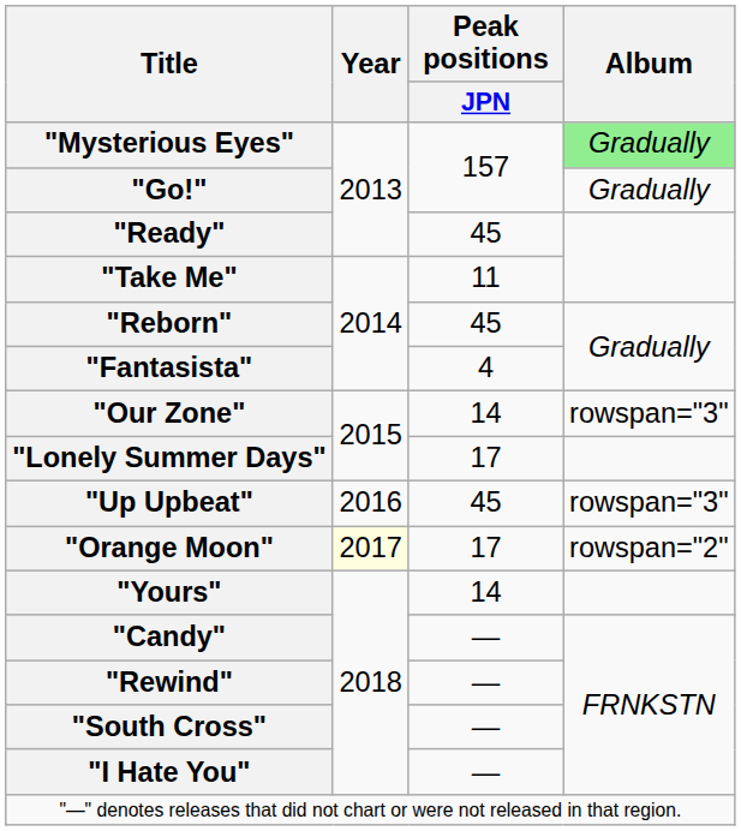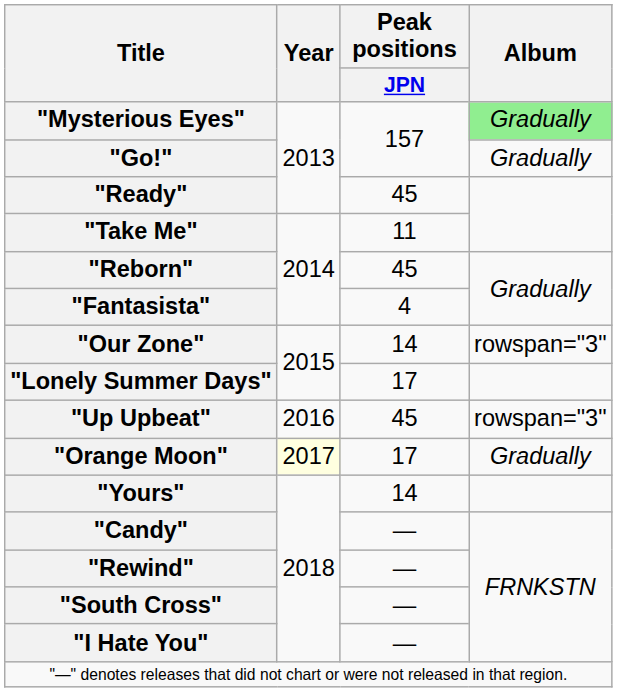"Orange Moon" | Album: rowspan="2" -> Gradually
